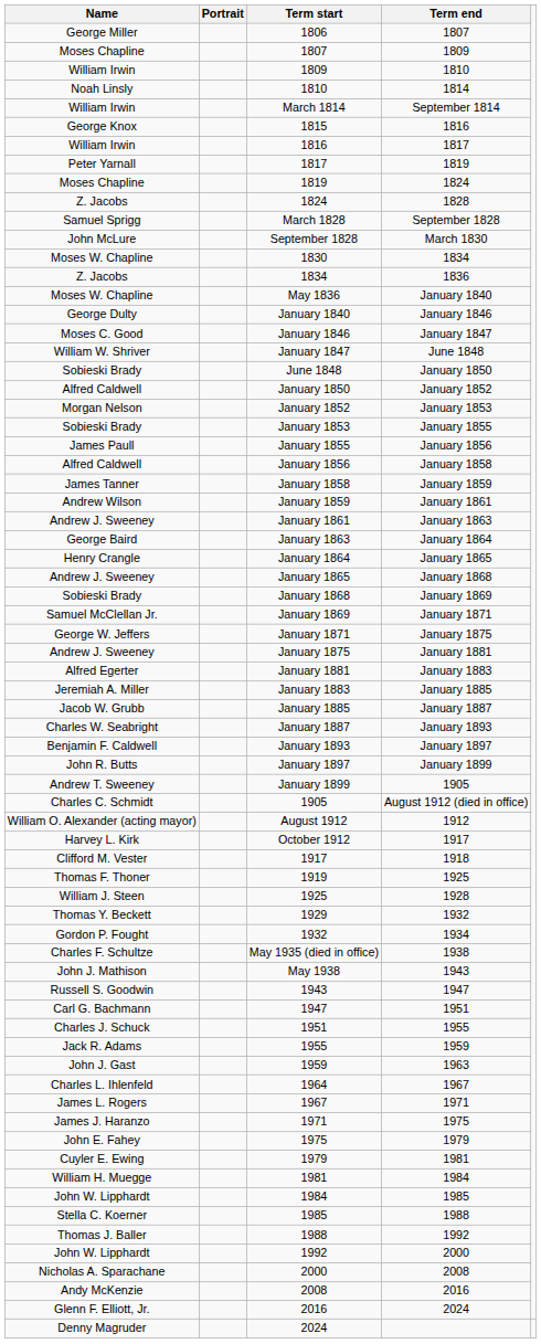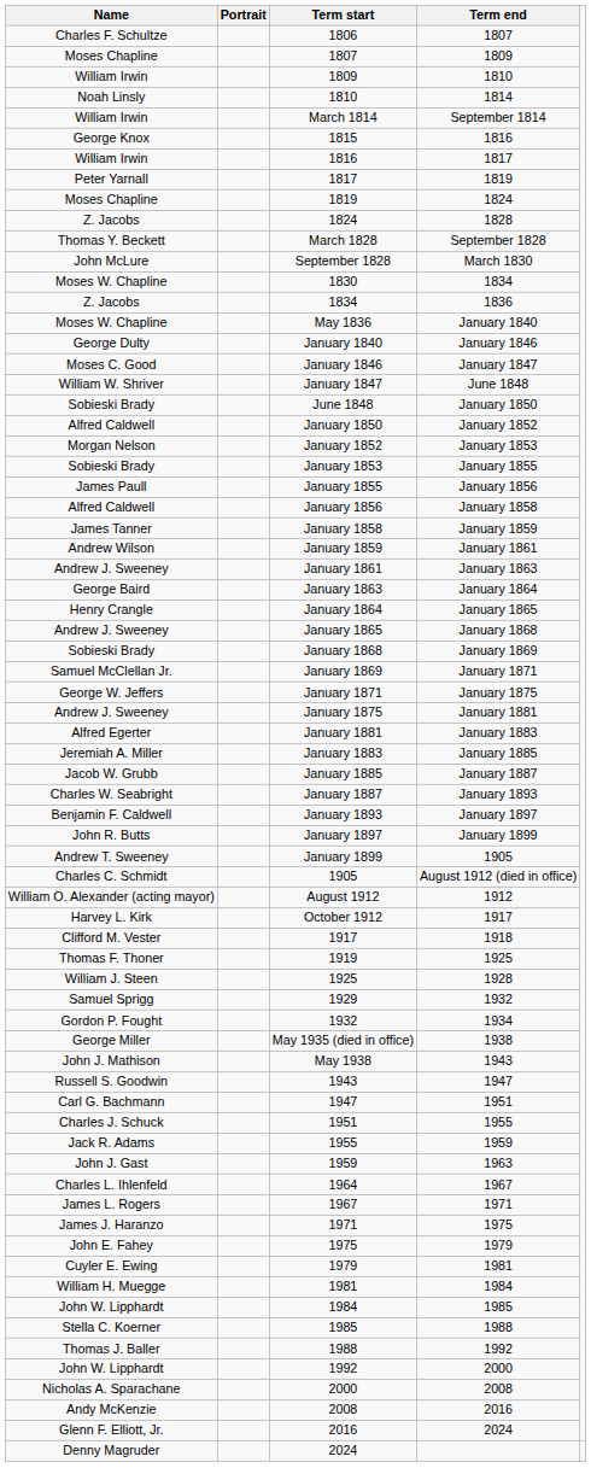1806 | Name: George Miller -> Charles F. Schultze
March 1828 | Name: Samuel Sprigg -> Thomas Y. Beckett
1929 | Name: Thomas Y. Beckett -> Samuel Sprigg
May 1935 (died in office) | Name: Charles F. Schultze -> George Miller
